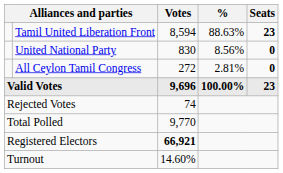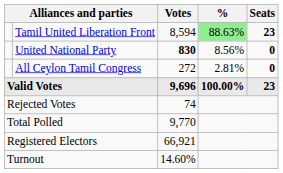Tamil United Liberation Front | %: no background -> lightgreen background
United National Party | Votes: normal -> bold
Registered Electors | Votes: bold -> normal
